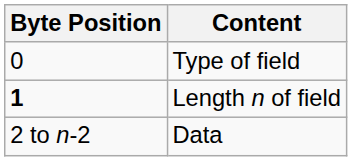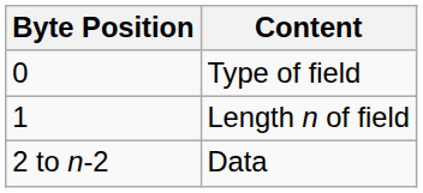Length n of field | Byte Position: bold -> normal
